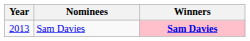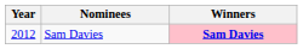row 2 | Year: 2013 -> 2012
